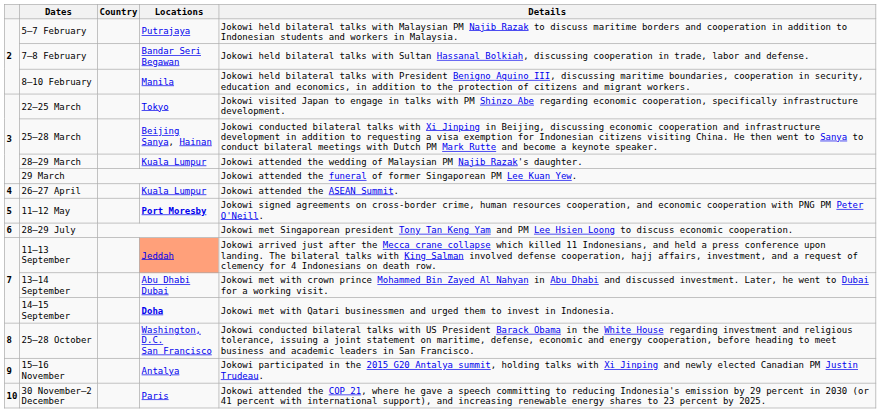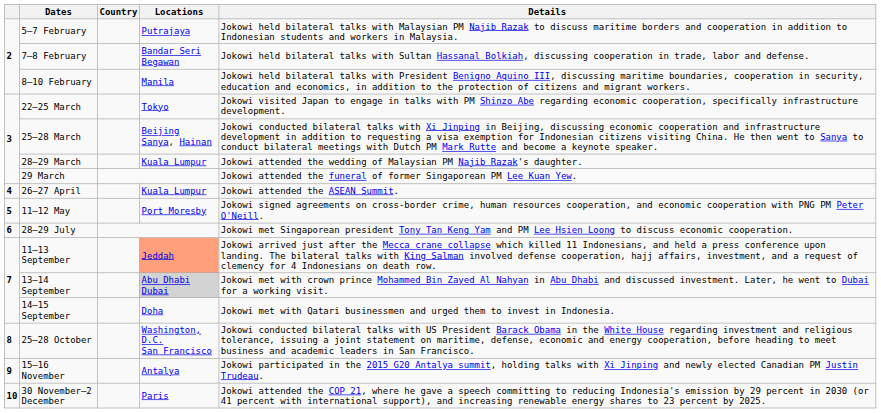11–12 May | Locations: bold -> normal
13–14 September | Locations: no background -> lightgrey background
14–15 September | Locations: bold -> normal
